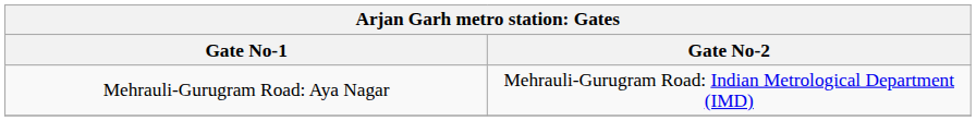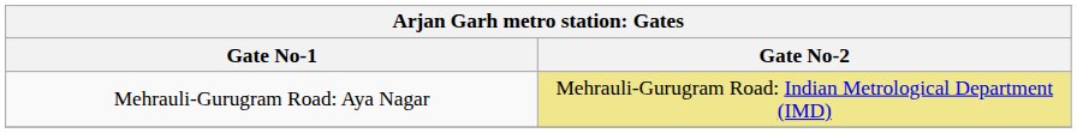Mehrauli-Gurugram Road: Aya Nagar | Gate No-2: no background -> khaki background
